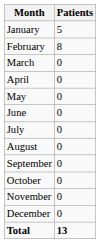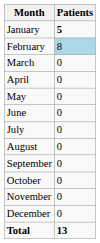January | Patients: normal -> bold
February | Patients: no background -> lightblue background
